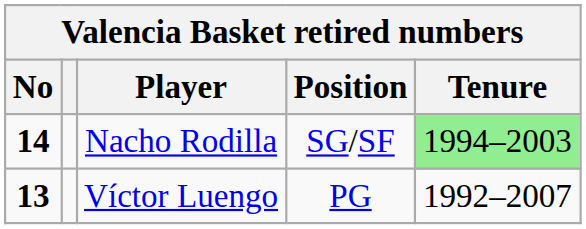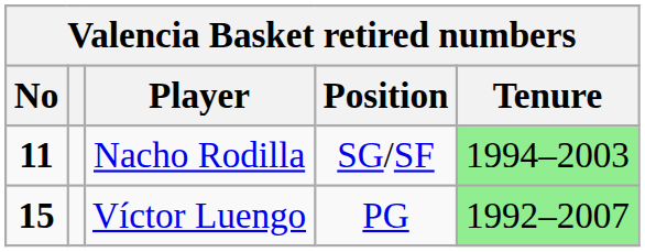Nacho Rodilla | No: 14 -> 11
Víctor Luengo | No: 13 -> 15
Víctor Luengo | Tenure: no background -> lightgreen background
